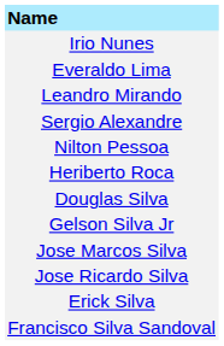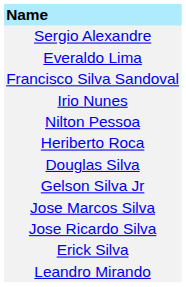row 2 | column 1: Irio Nunes -> Sergio Alexandre
row 4 | column 1: Leandro Mirando -> Francisco Silva Sandoval
row 5 | column 1: Sergio Alexandre -> Irio Nunes
row 13 | column 1: Francisco Silva Sandoval -> Leandro Mirando
